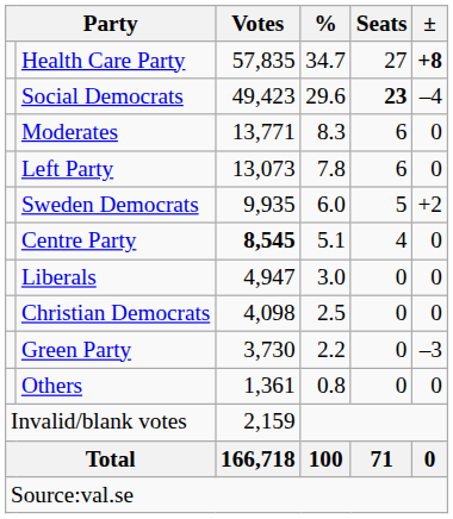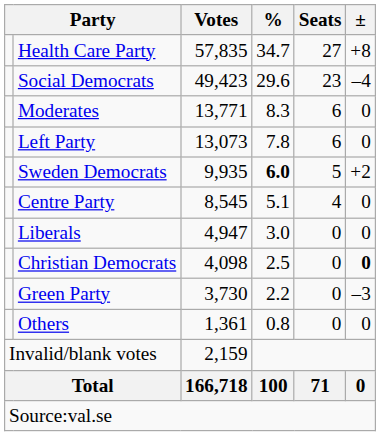Health Care Party | ±: bold -> normal
Social Democrats | Seats: bold -> normal
Sweden Democrats | %: normal -> bold
Centre Party | Votes: bold -> normal
Christian Democrats | ±: normal -> bold
